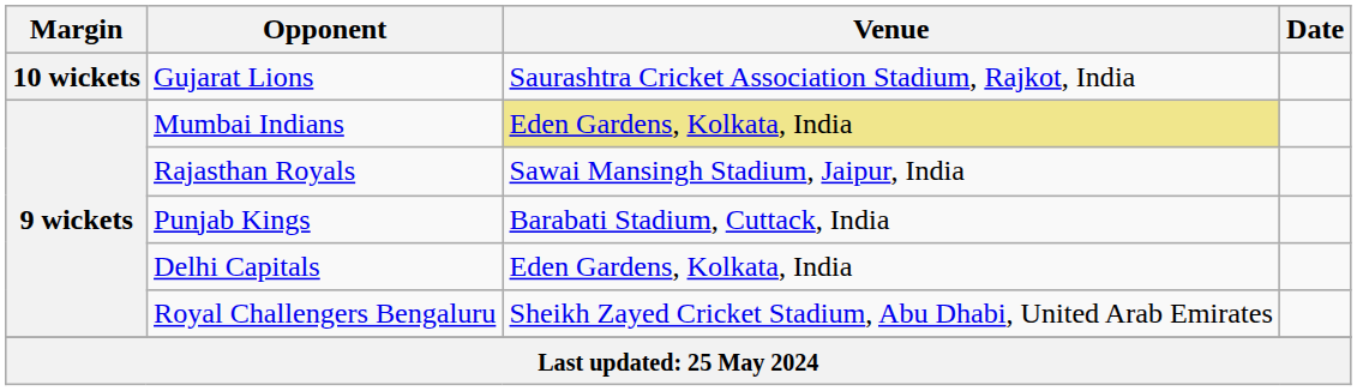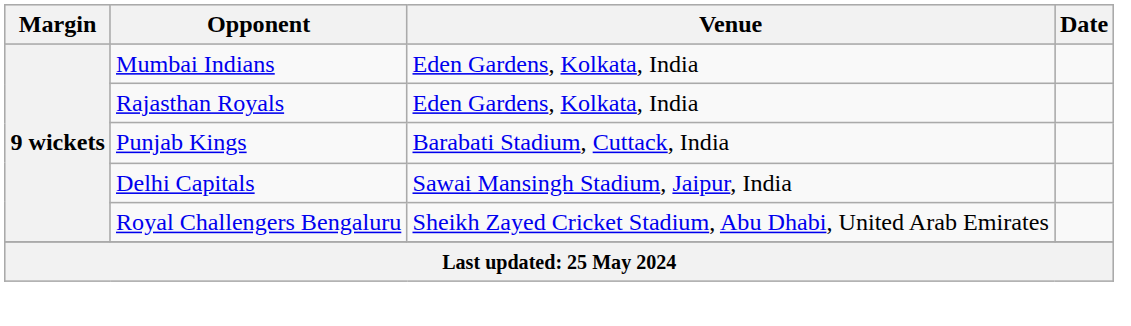- row: 10 wickets | Gujarat Lions | Saurashtra Cricket Association Stadium, Rajkot, India
Mumbai Indians | Venue: khaki background -> no background
Rajasthan Royals | Venue: Sawai Mansingh Stadium, Jaipur, India -> Eden Gardens, Kolkata, India
Delhi Capitals | Venue: Eden Gardens, Kolkata, India -> Sawai Mansingh Stadium, Jaipur, India
